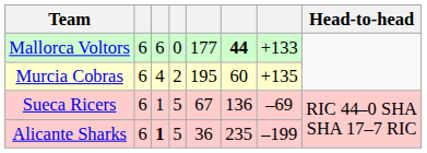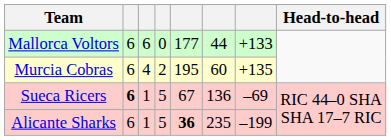Mallorca Voltors | column 6: bold -> normal
Sueca Ricers | column 2: normal -> bold
Alicante Sharks | column 3: bold -> normal
Alicante Sharks | column 5: normal -> bold
